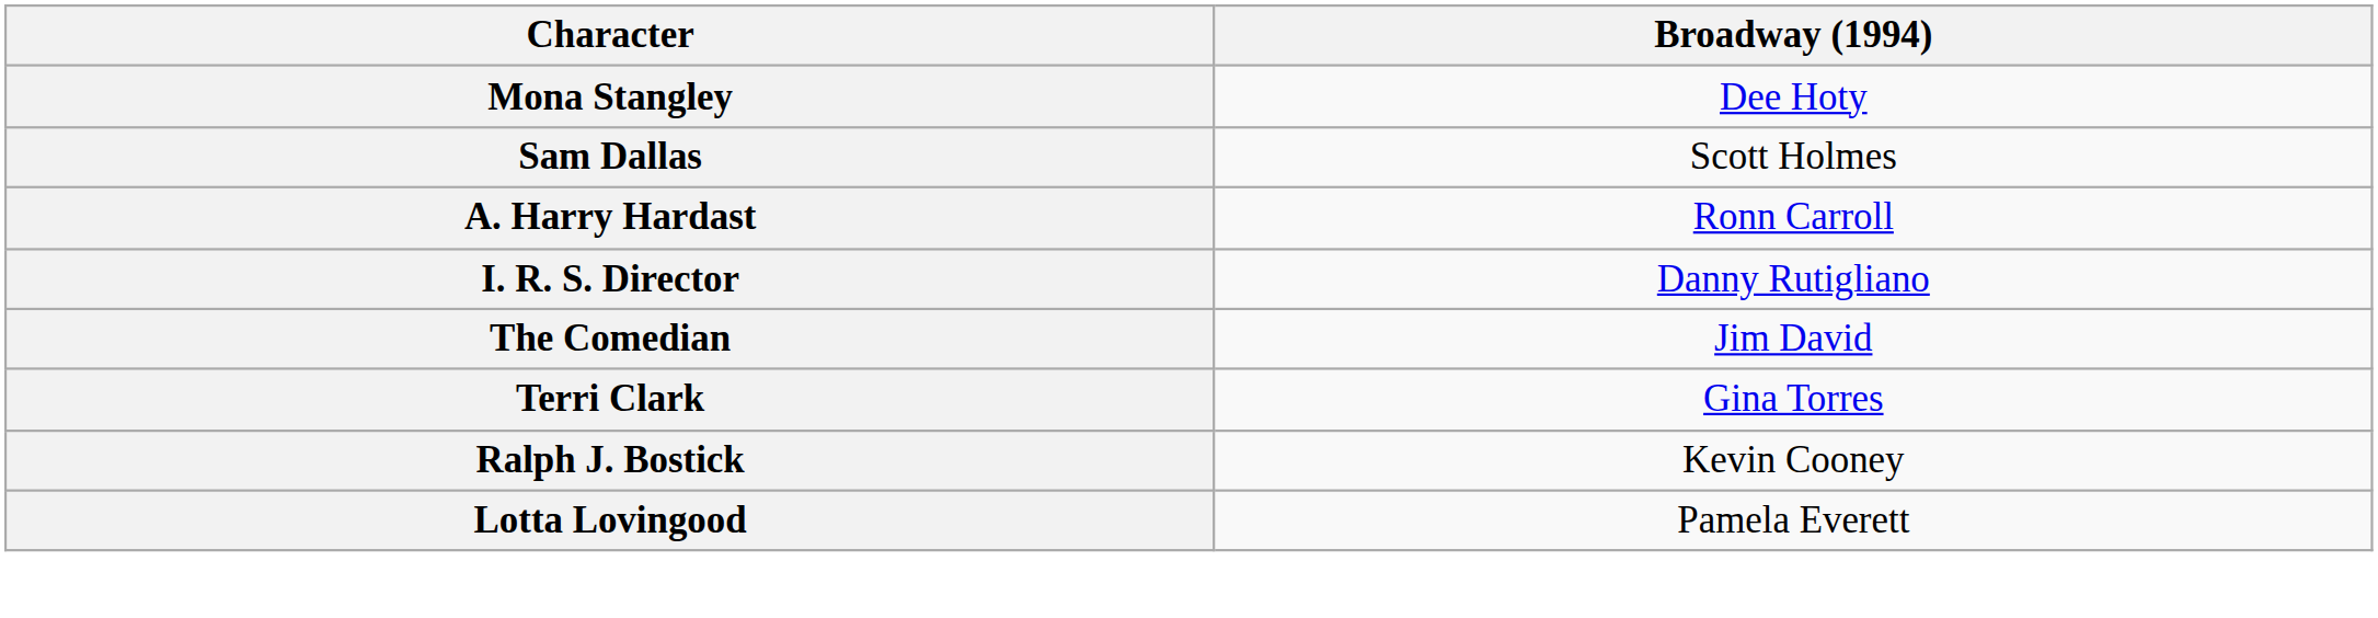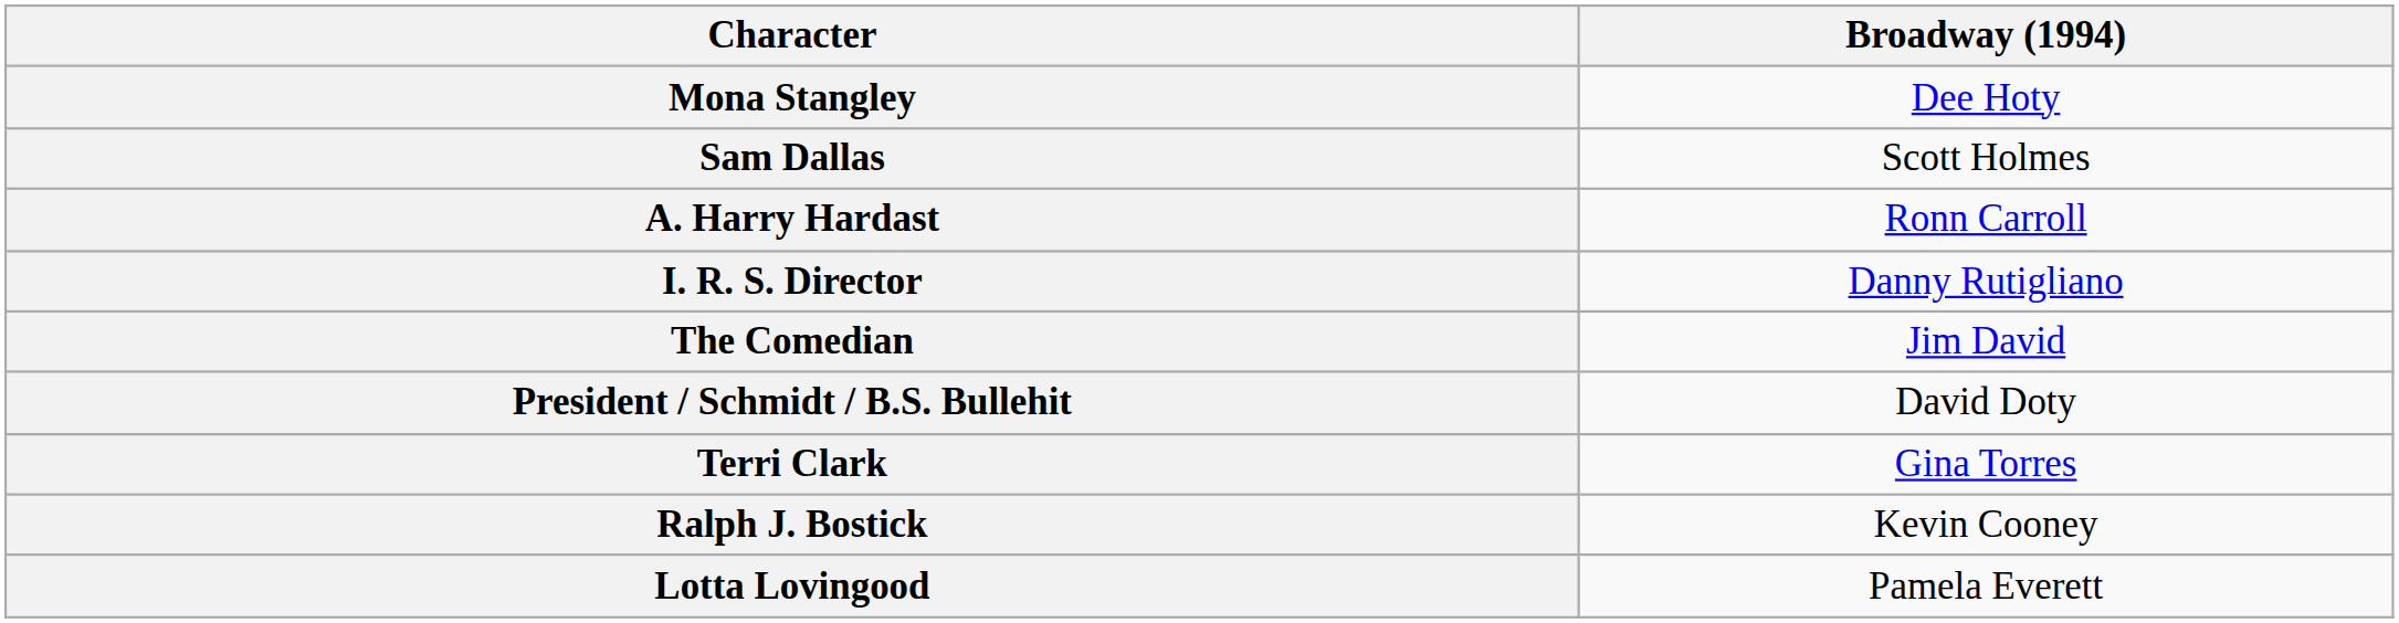+ row: President / Schmidt / B.S. Bullehit | David Doty
